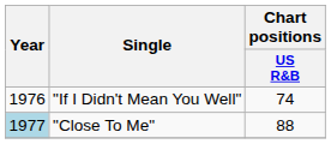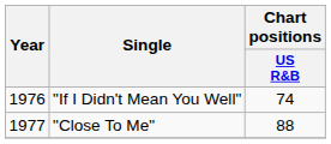"Close To Me" | Year: lightblue background -> no background
